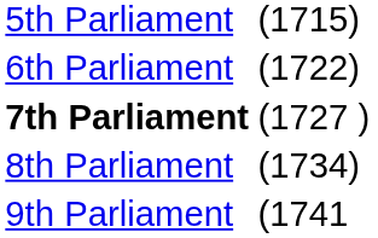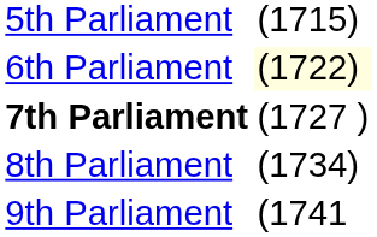6th Parliament | column 2: no background -> lightyellow background
